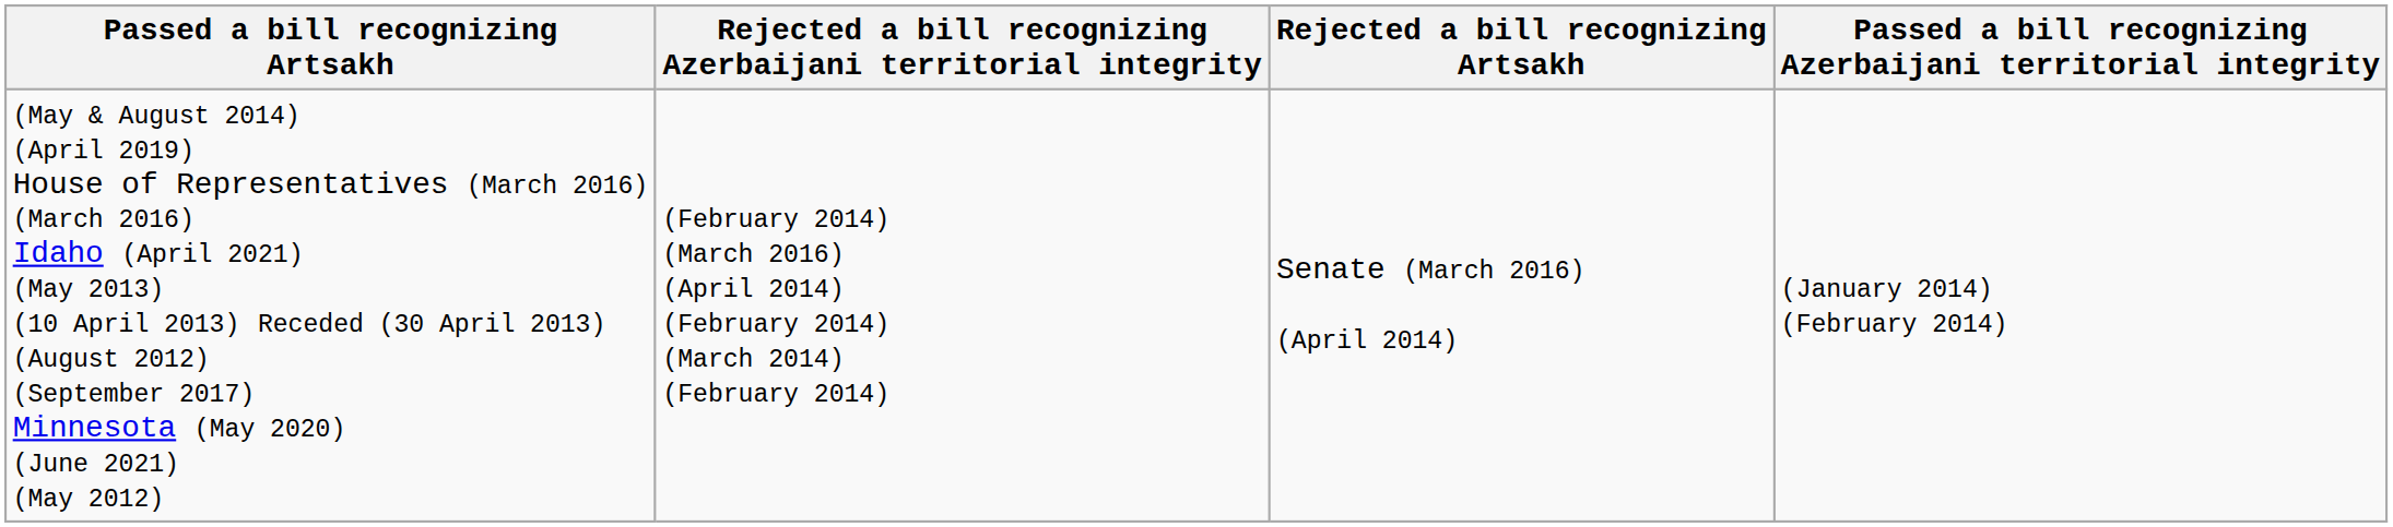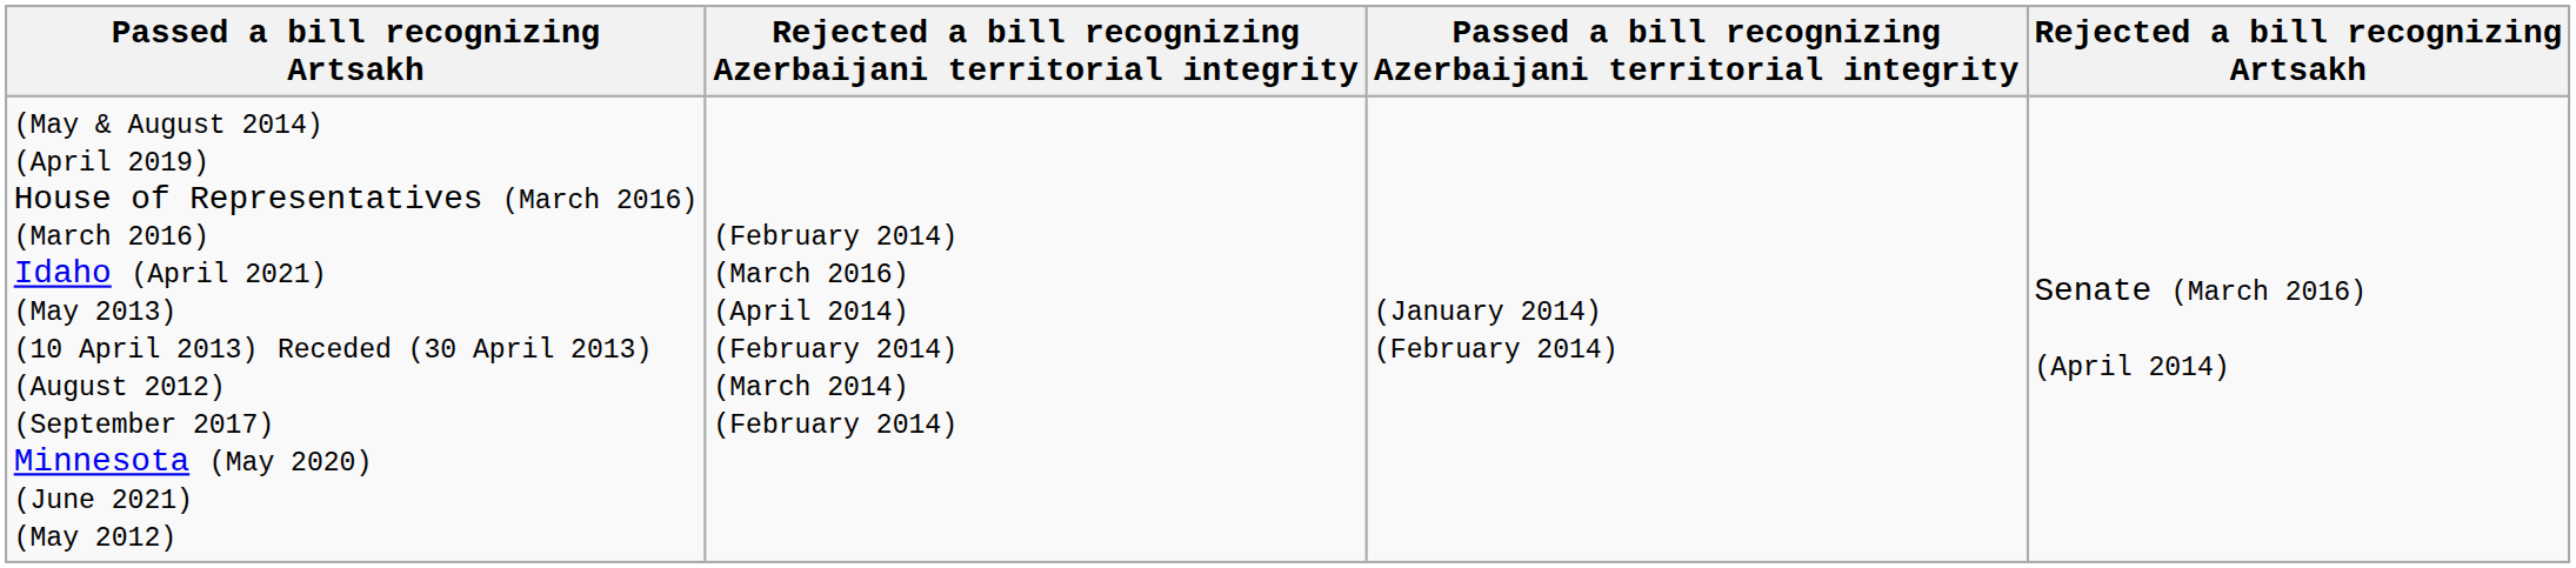columns swapped: Rejected a bill recognizing Artsakh <-> Passed a bill recognizing Azerbaijani territorial integrity
